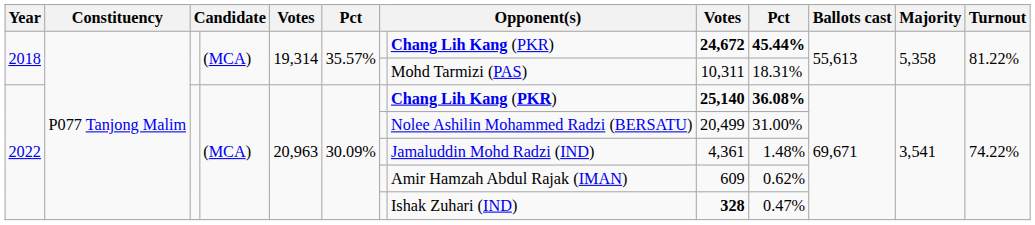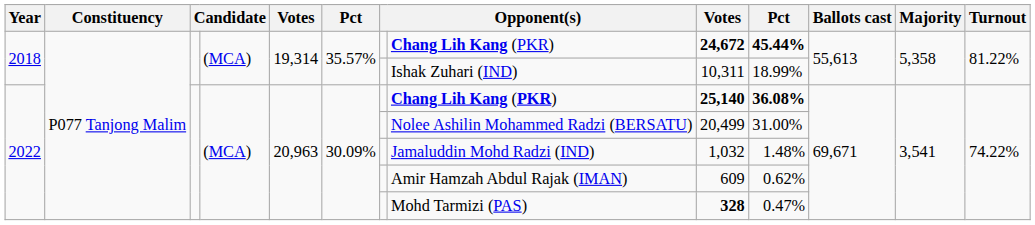row 3 | column 8: Mohd Tarmizi (PAS) -> Ishak Zuhari (IND)
row 3 | column 10: 18.31% -> 18.99%
row 6 | column 9: 4,361 -> 1,032
row 8 | column 8: Ishak Zuhari (IND) -> Mohd Tarmizi (PAS)
